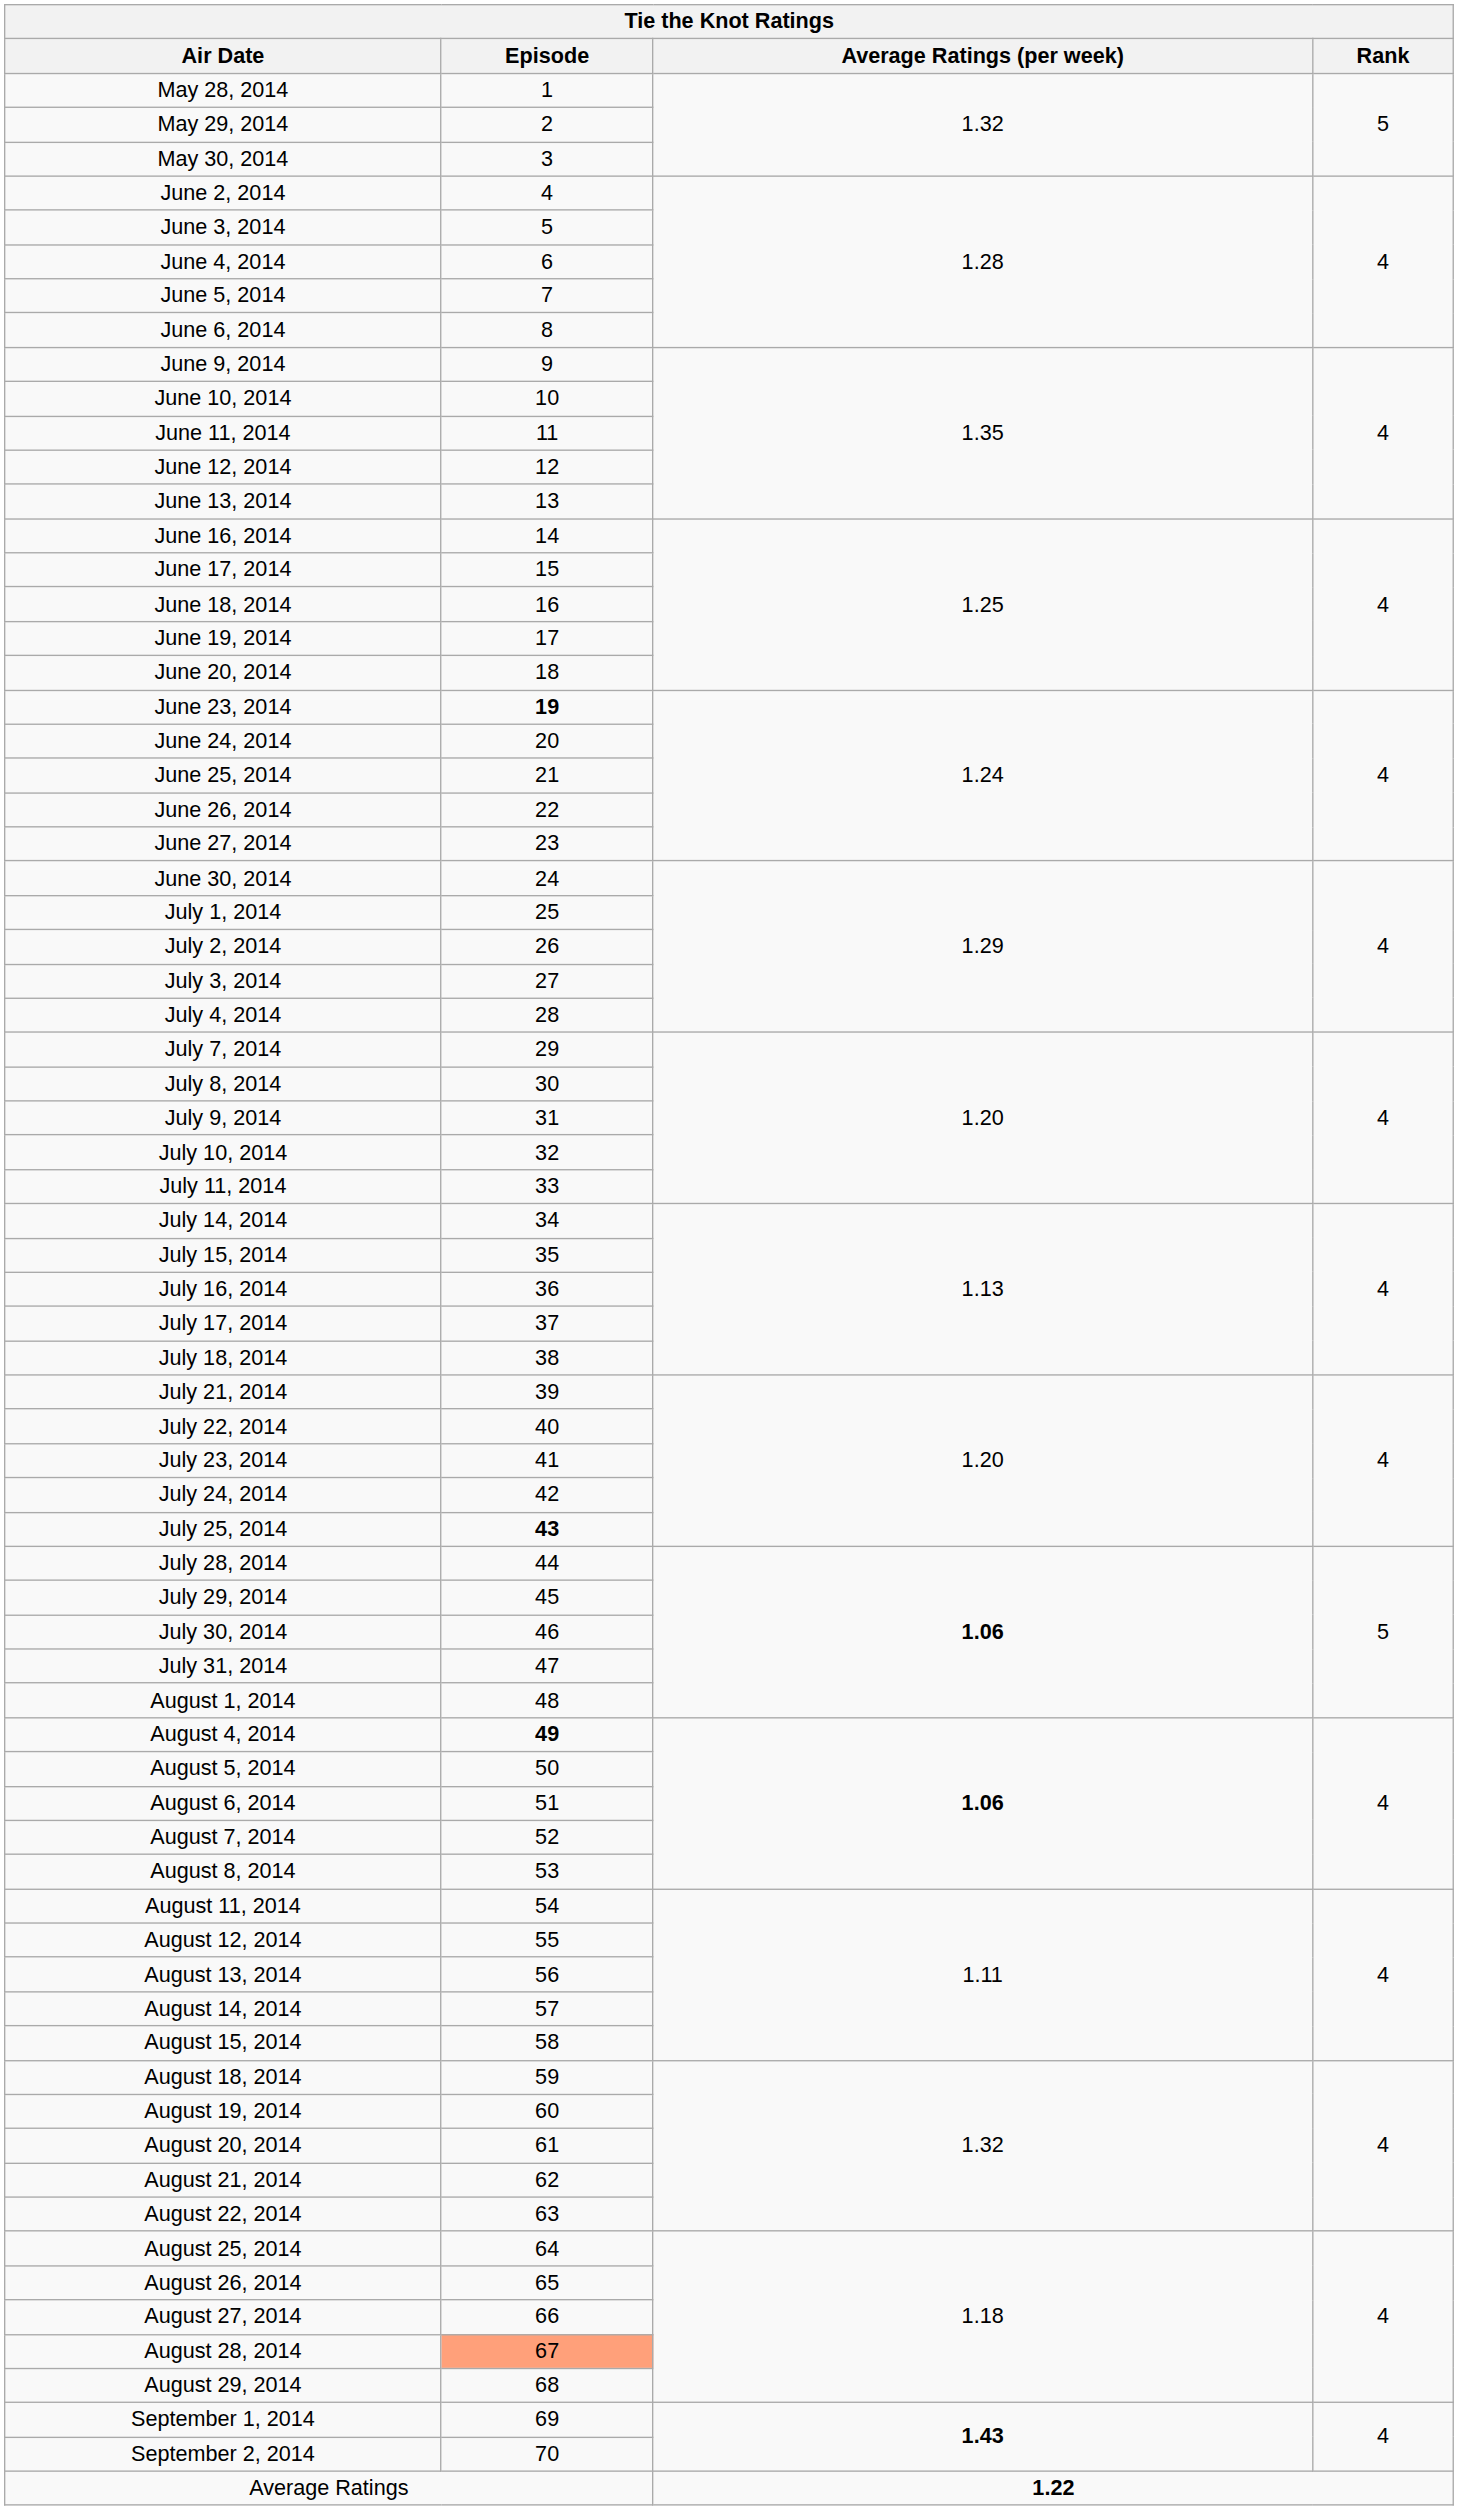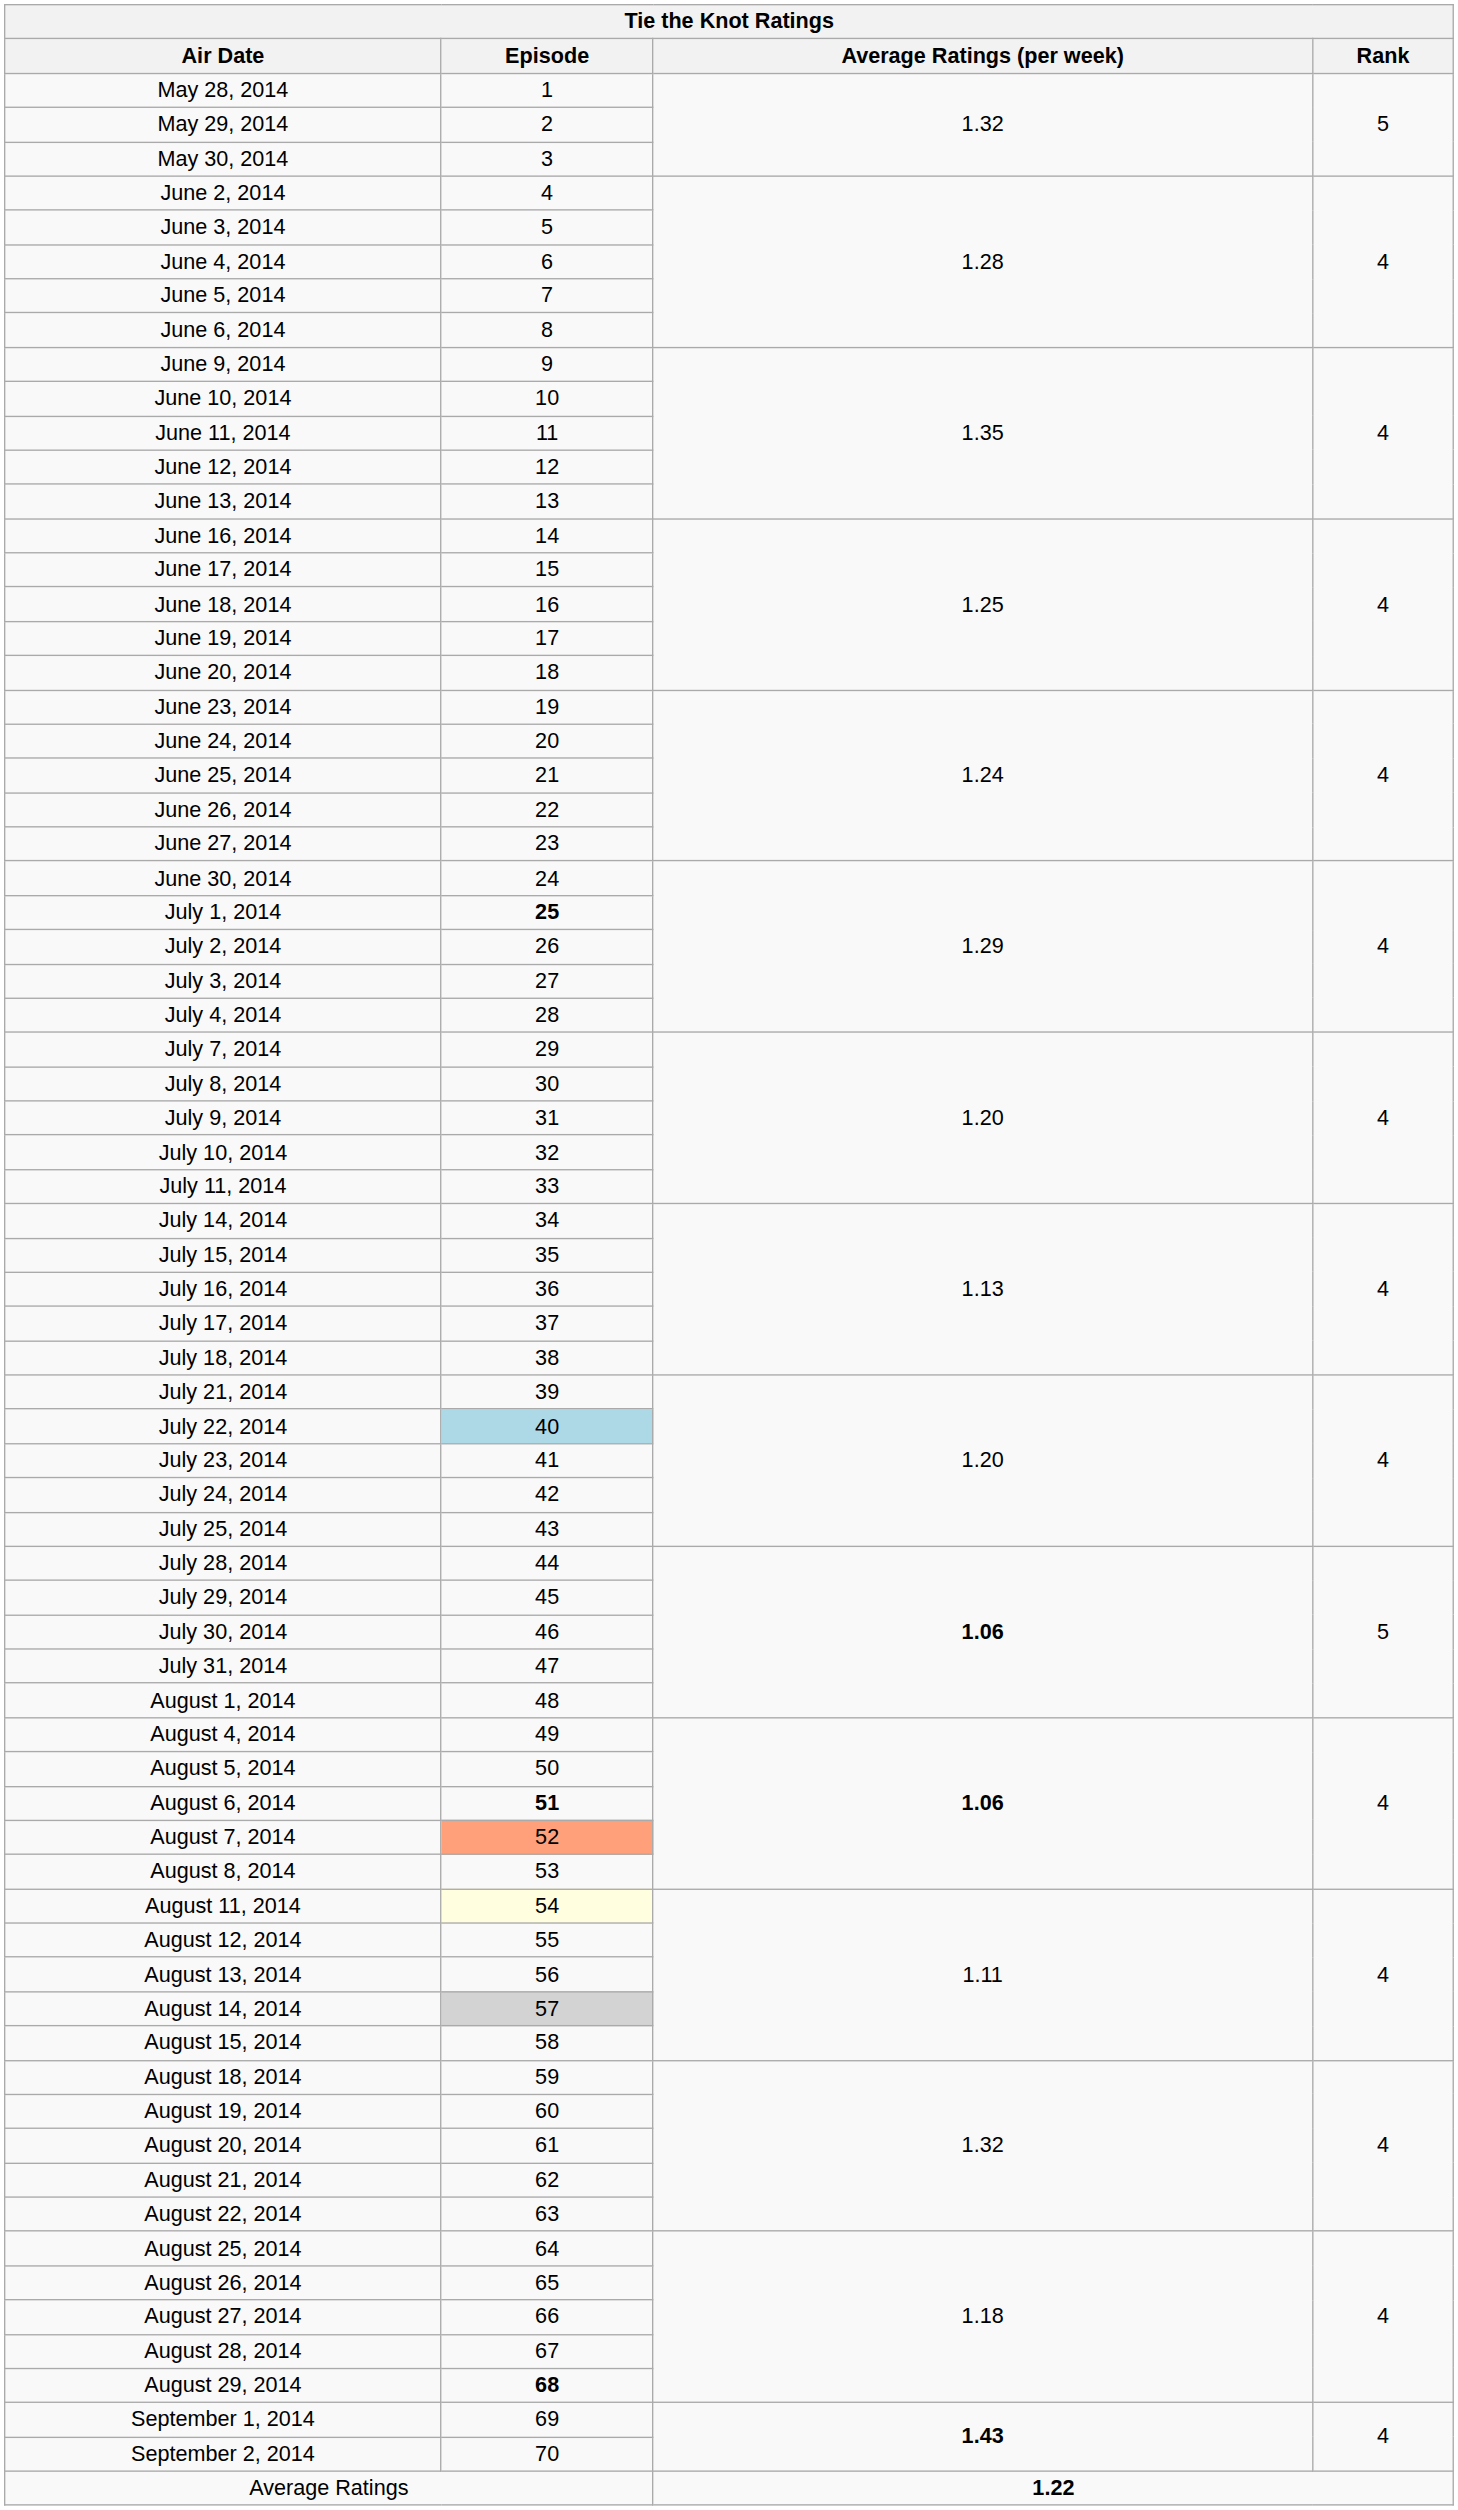June 23, 2014 | Episode: bold -> normal
July 1, 2014 | Episode: normal -> bold
July 22, 2014 | Episode: no background -> lightblue background
July 25, 2014 | Episode: bold -> normal
August 4, 2014 | Episode: bold -> normal
August 6, 2014 | Episode: normal -> bold
August 7, 2014 | Episode: no background -> lightsalmon background
August 11, 2014 | Episode: no background -> lightyellow background
August 14, 2014 | Episode: no background -> lightgrey background
August 28, 2014 | Episode: lightsalmon background -> no background
August 29, 2014 | Episode: normal -> bold
